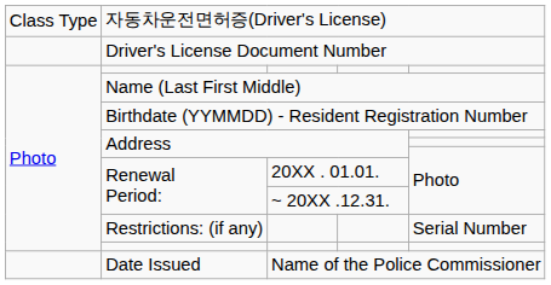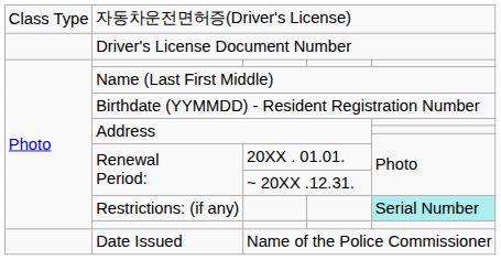Restrictions: (if any) | column 5: no background -> paleturquoise background
